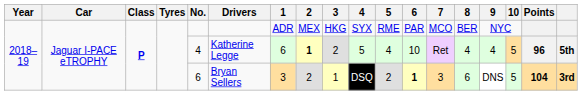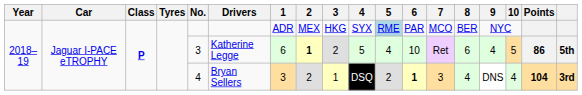row 2 | 5: no background -> lightblue background
row 3 | No.: 4 -> 3
row 3 | 8: 4 -> 6
row 3 | Points: 96 -> 86
row 4 | No.: 6 -> 4
row 4 | 8: 6 -> 4
row 4 | 10: 5 -> 4
